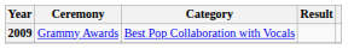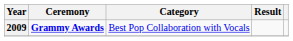2009 | Ceremony: normal -> bold
